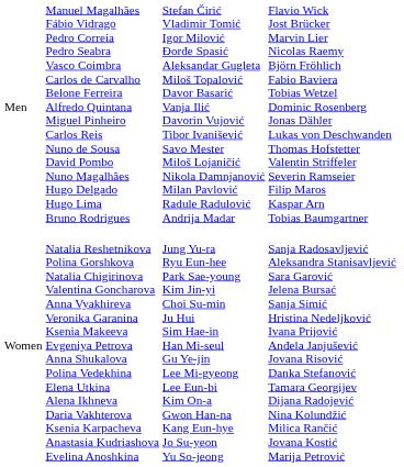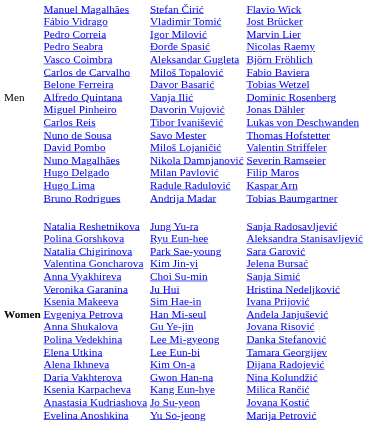Women | column 1: normal -> bold
